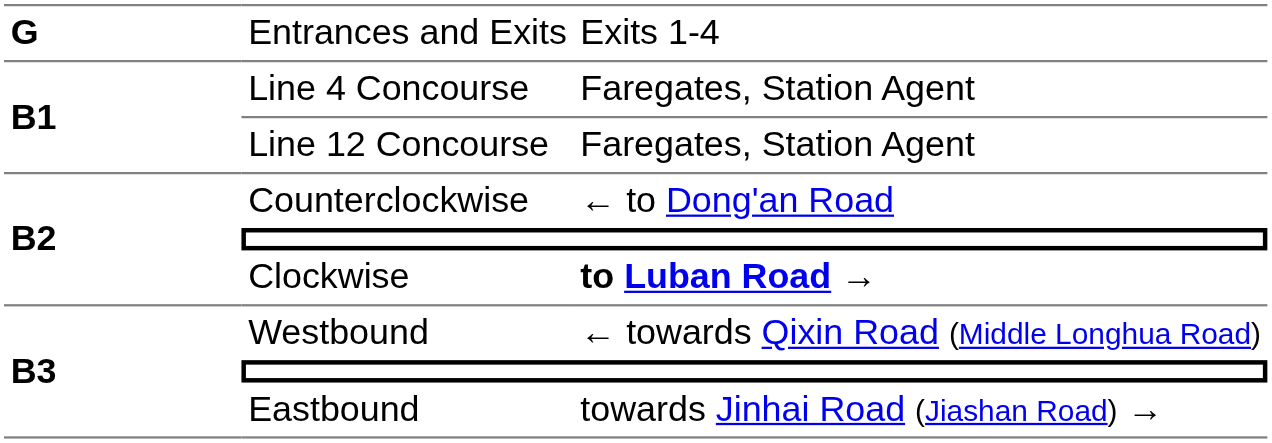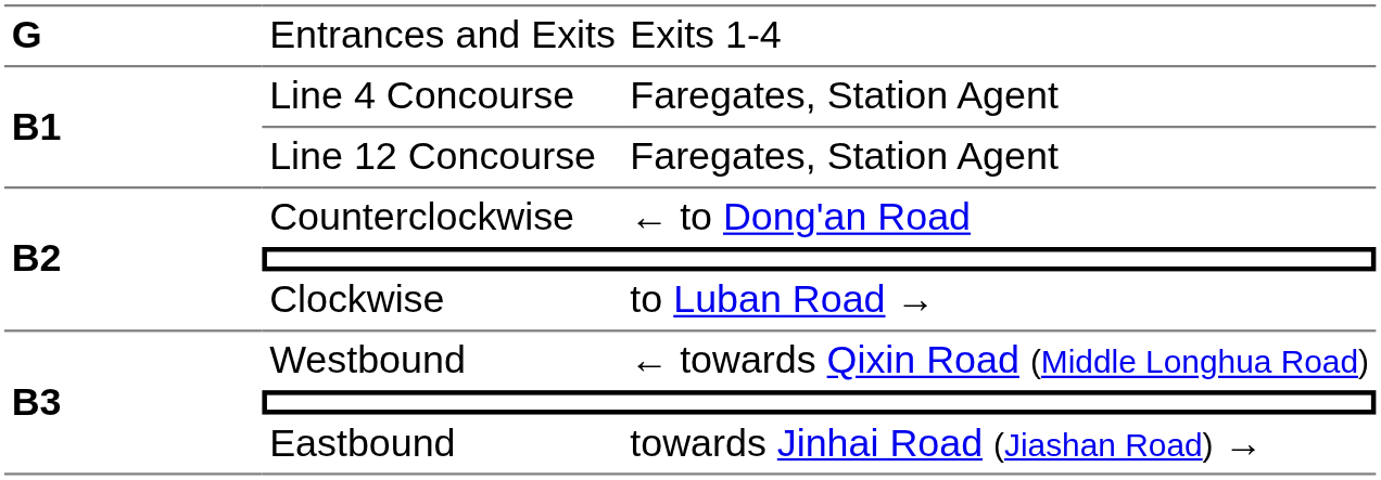Clockwise | column 3: bold -> normal
